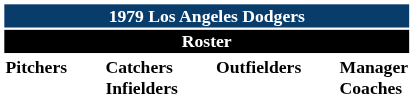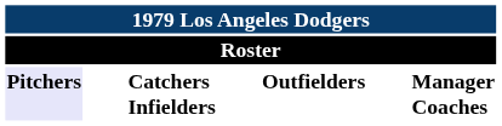Pitchers | column 1: no background -> lavender background
